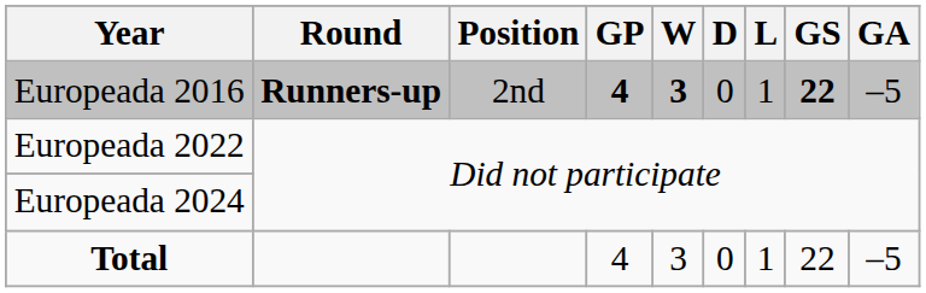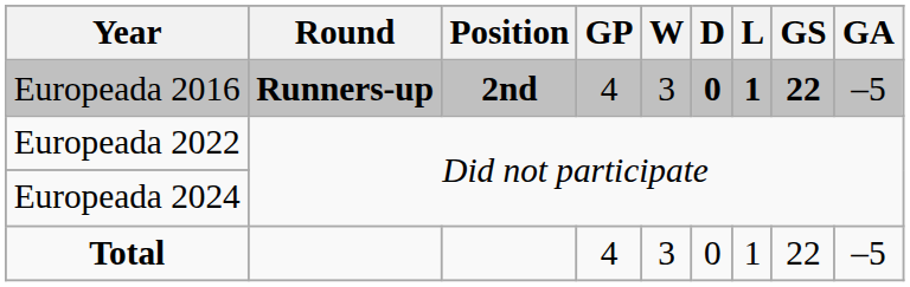Europeada 2016 | Position: normal -> bold
Europeada 2016 | GP: bold -> normal
Europeada 2016 | W: bold -> normal
Europeada 2016 | D: normal -> bold
Europeada 2016 | L: normal -> bold
